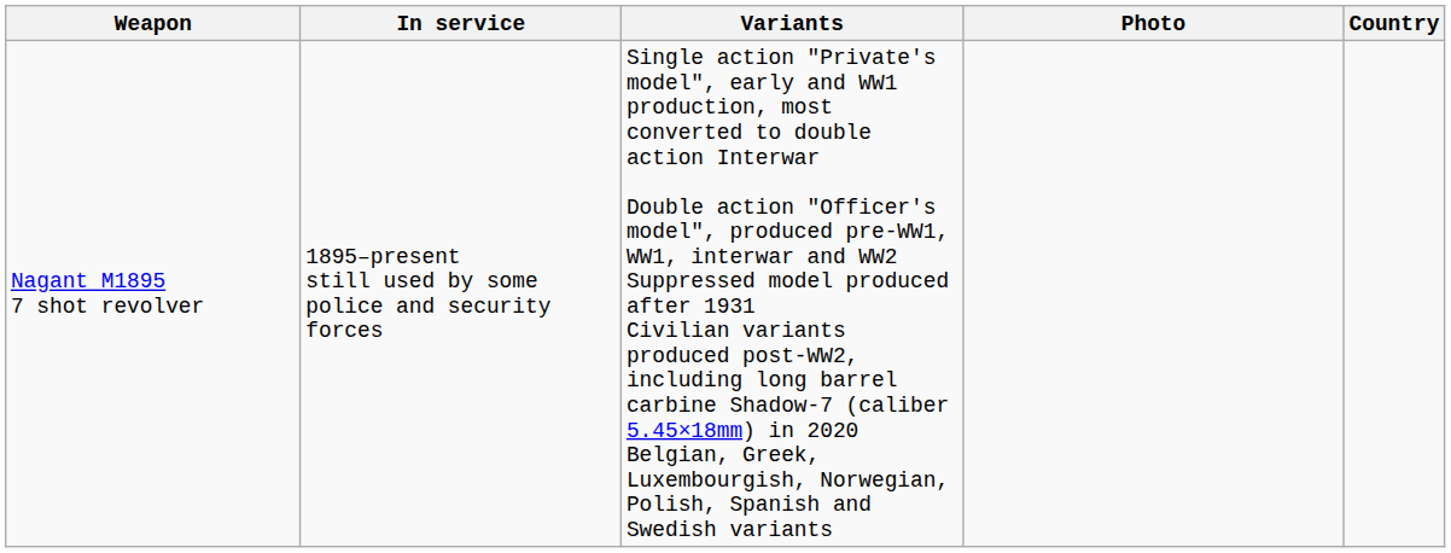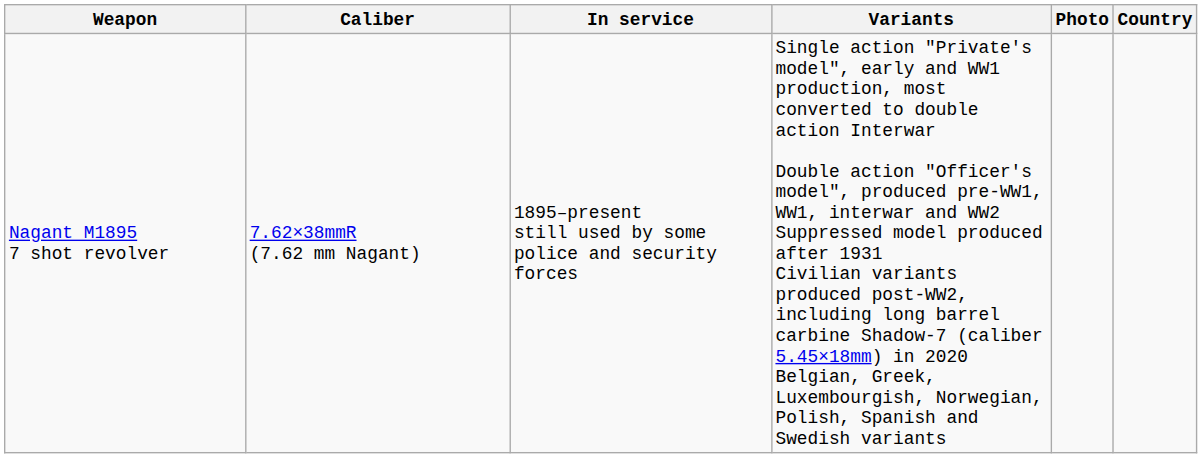+ column: Caliber | 7.62×38mmR (7.62 mm Nagant)
